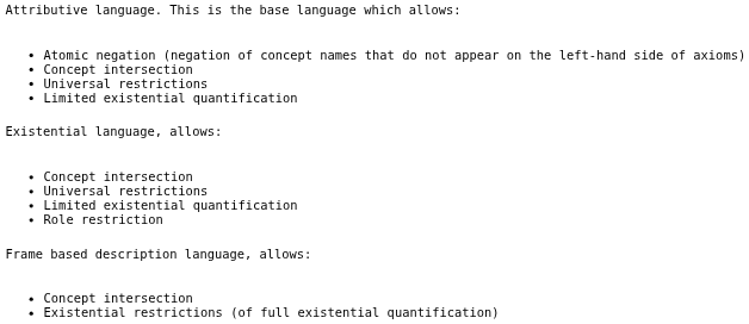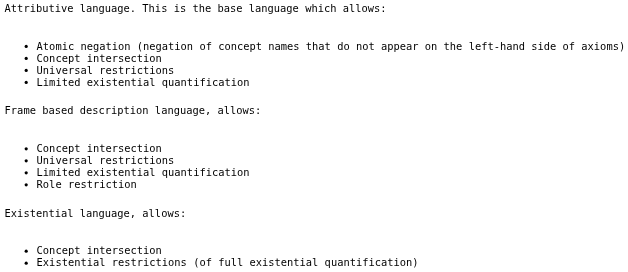row 3 | column 1: Existential language, allows: -> Frame based description language, allows:
row 5 | column 1: Frame based description language, allows: -> Existential language, allows:
